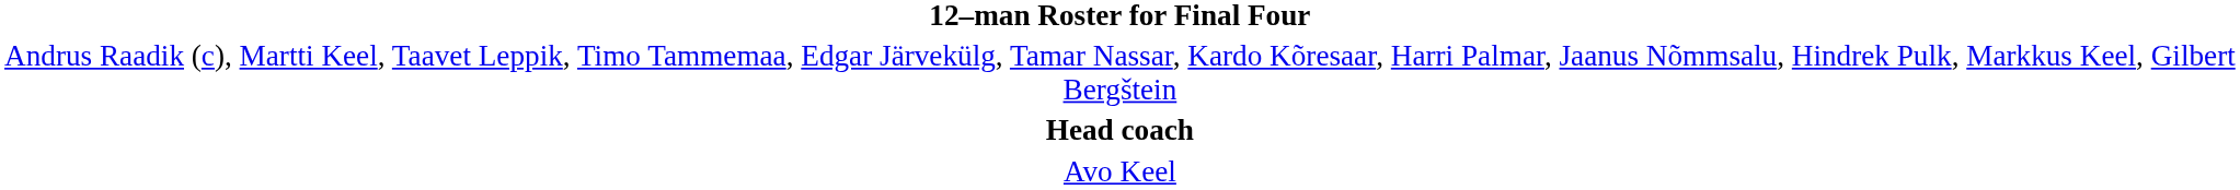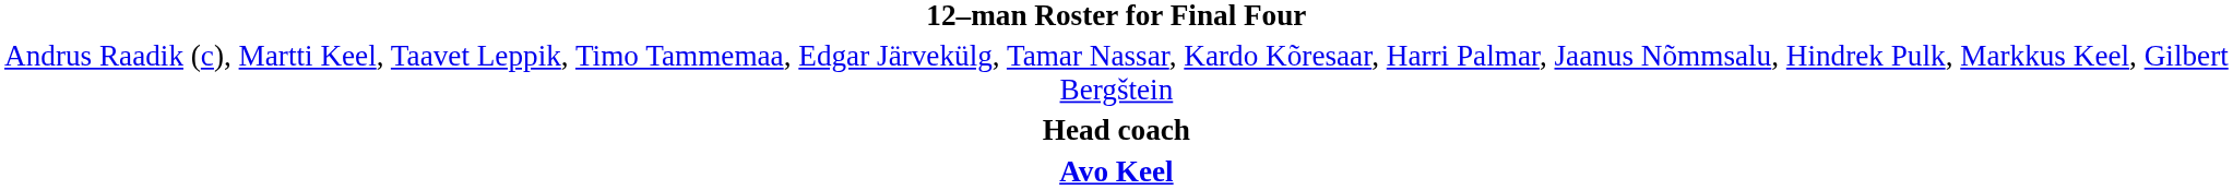row 4 | column 1: normal -> bold
